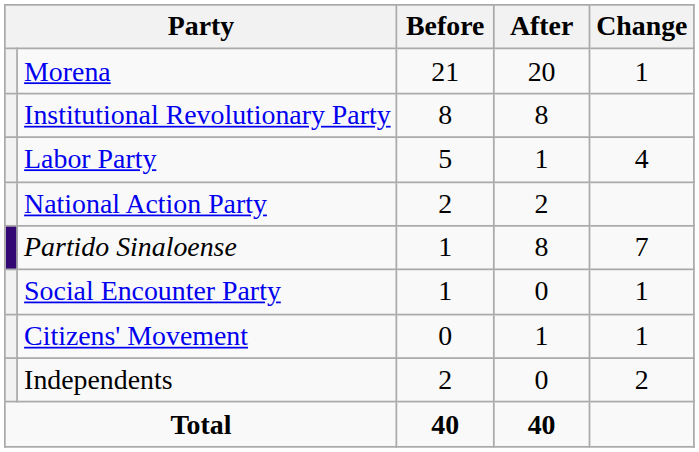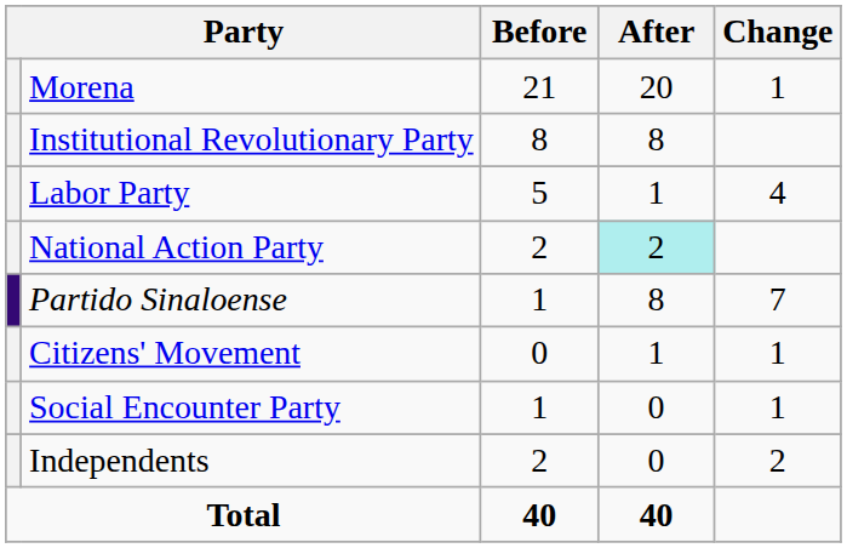National Action Party | After: no background -> paleturquoise background
rows swapped: Social Encounter Party <-> Citizens' Movement
